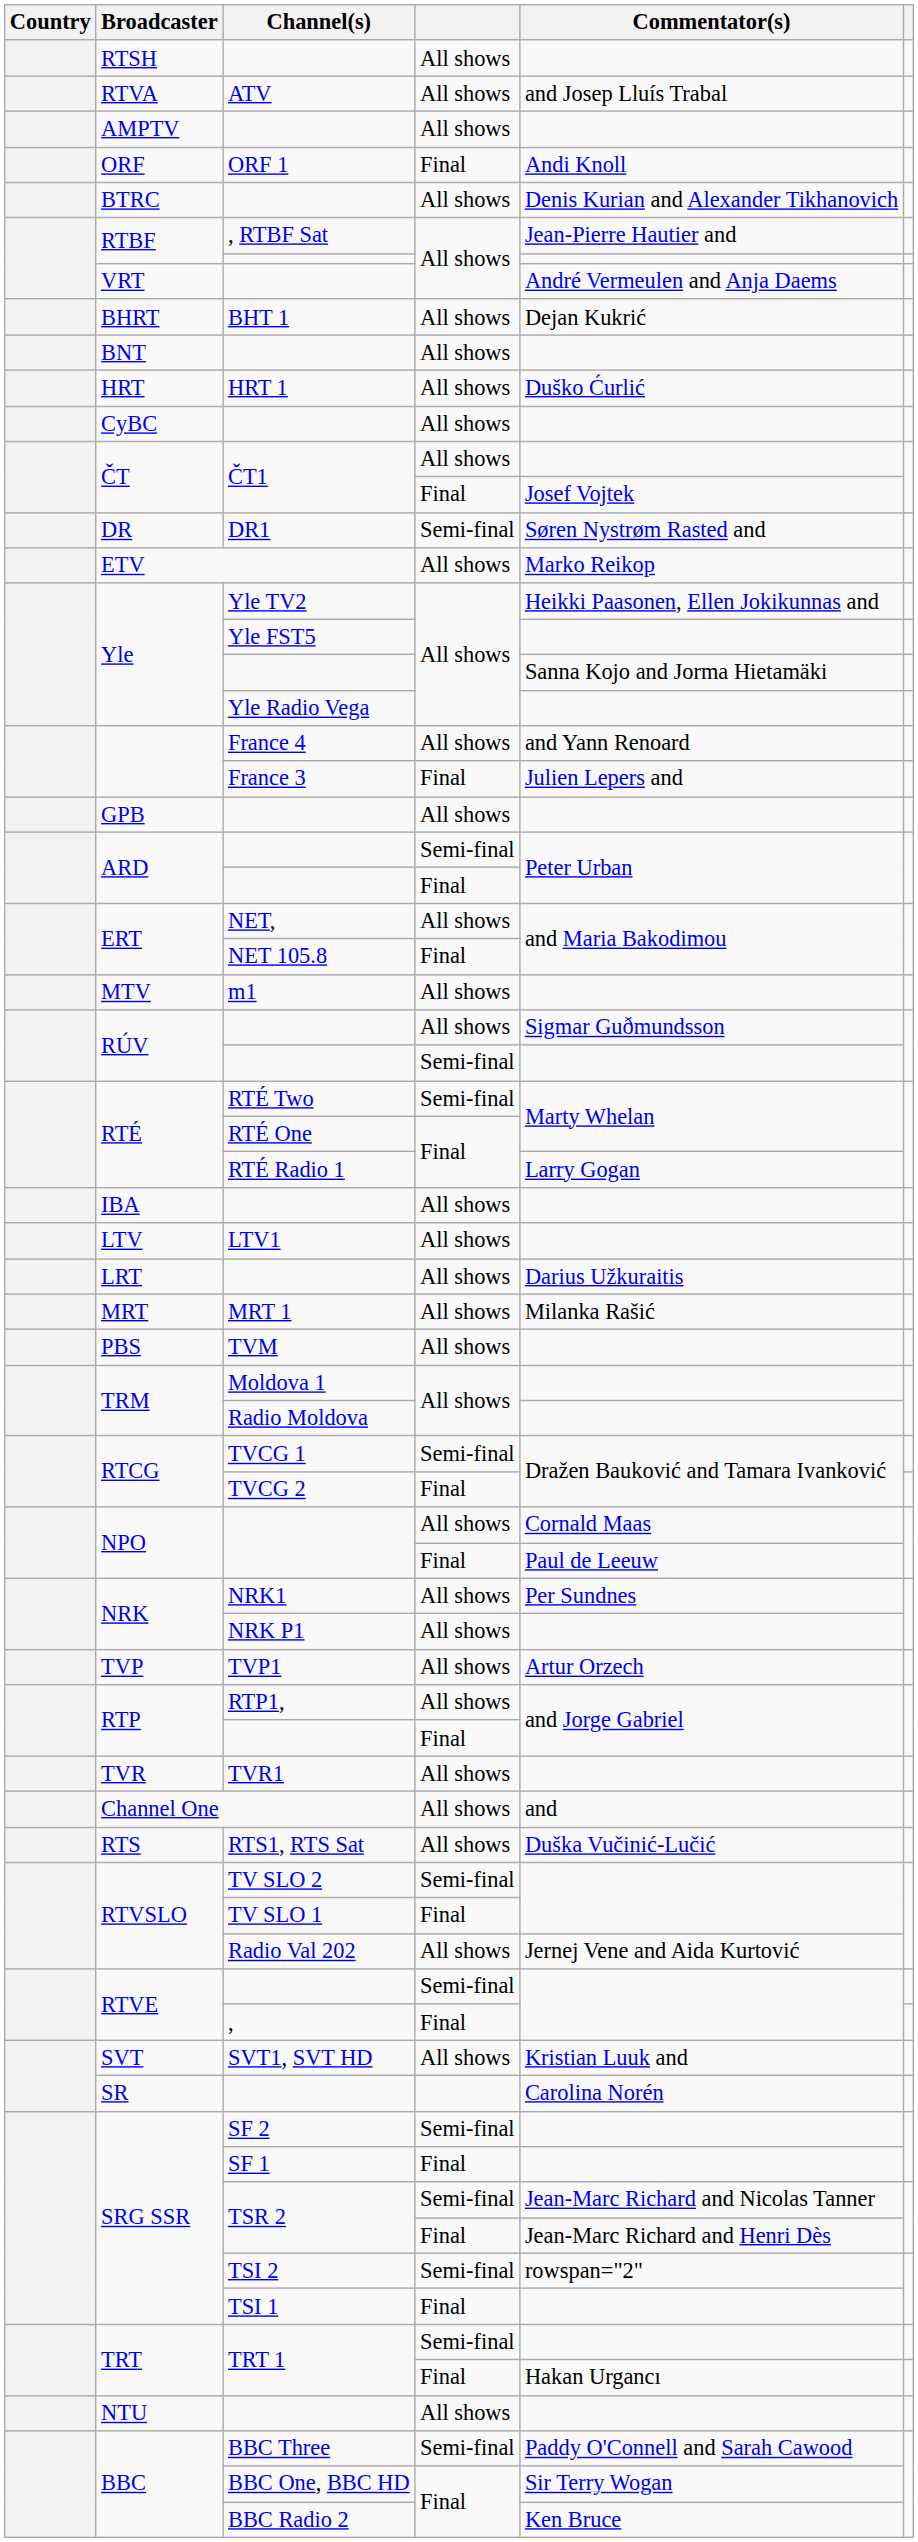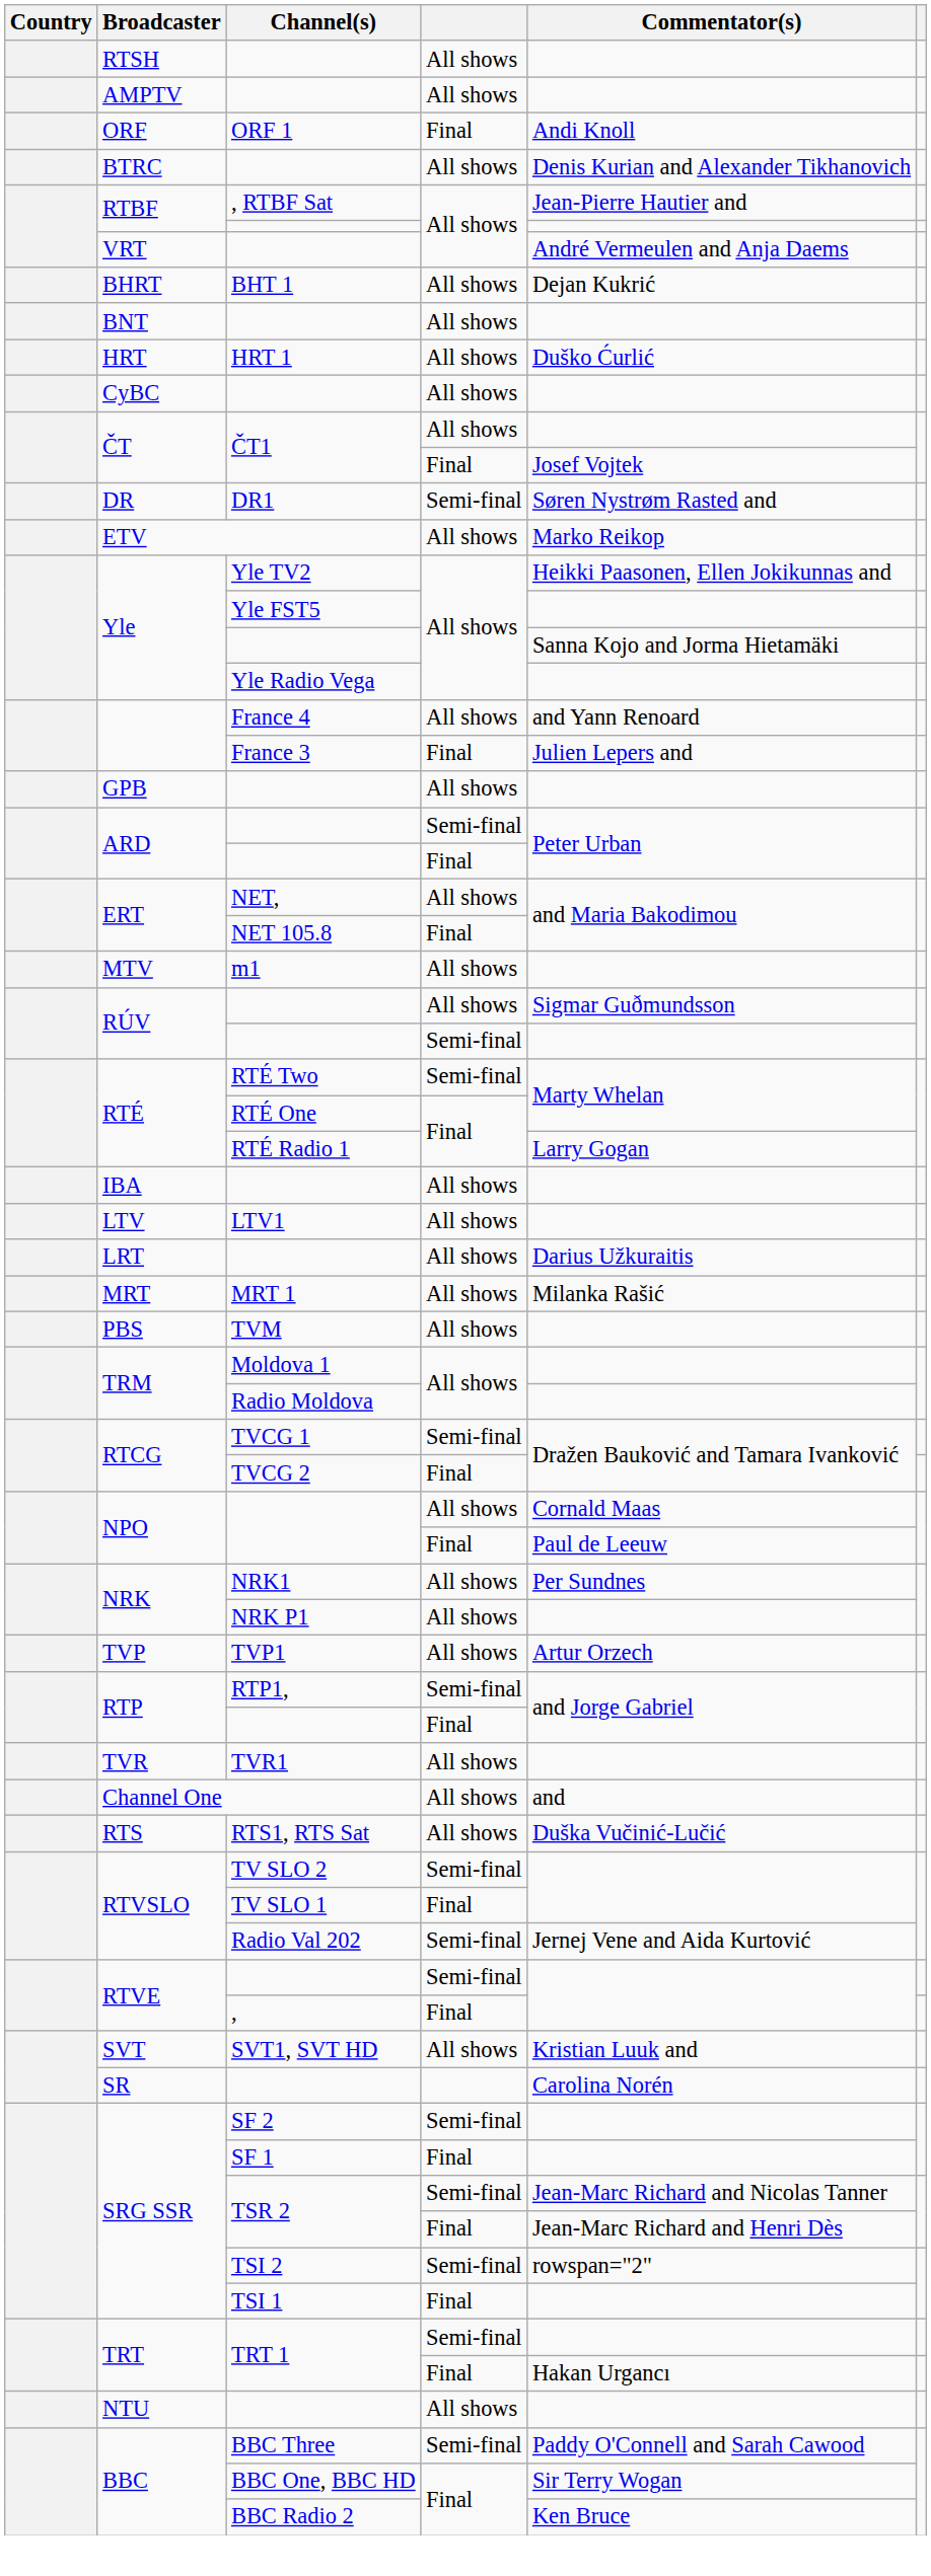- row: RTVA | ATV | All shows | and Josep Lluís Trabal
RTP1, | column 4: All shows -> Semi-final
Radio Val 202 | column 4: All shows -> Semi-final
